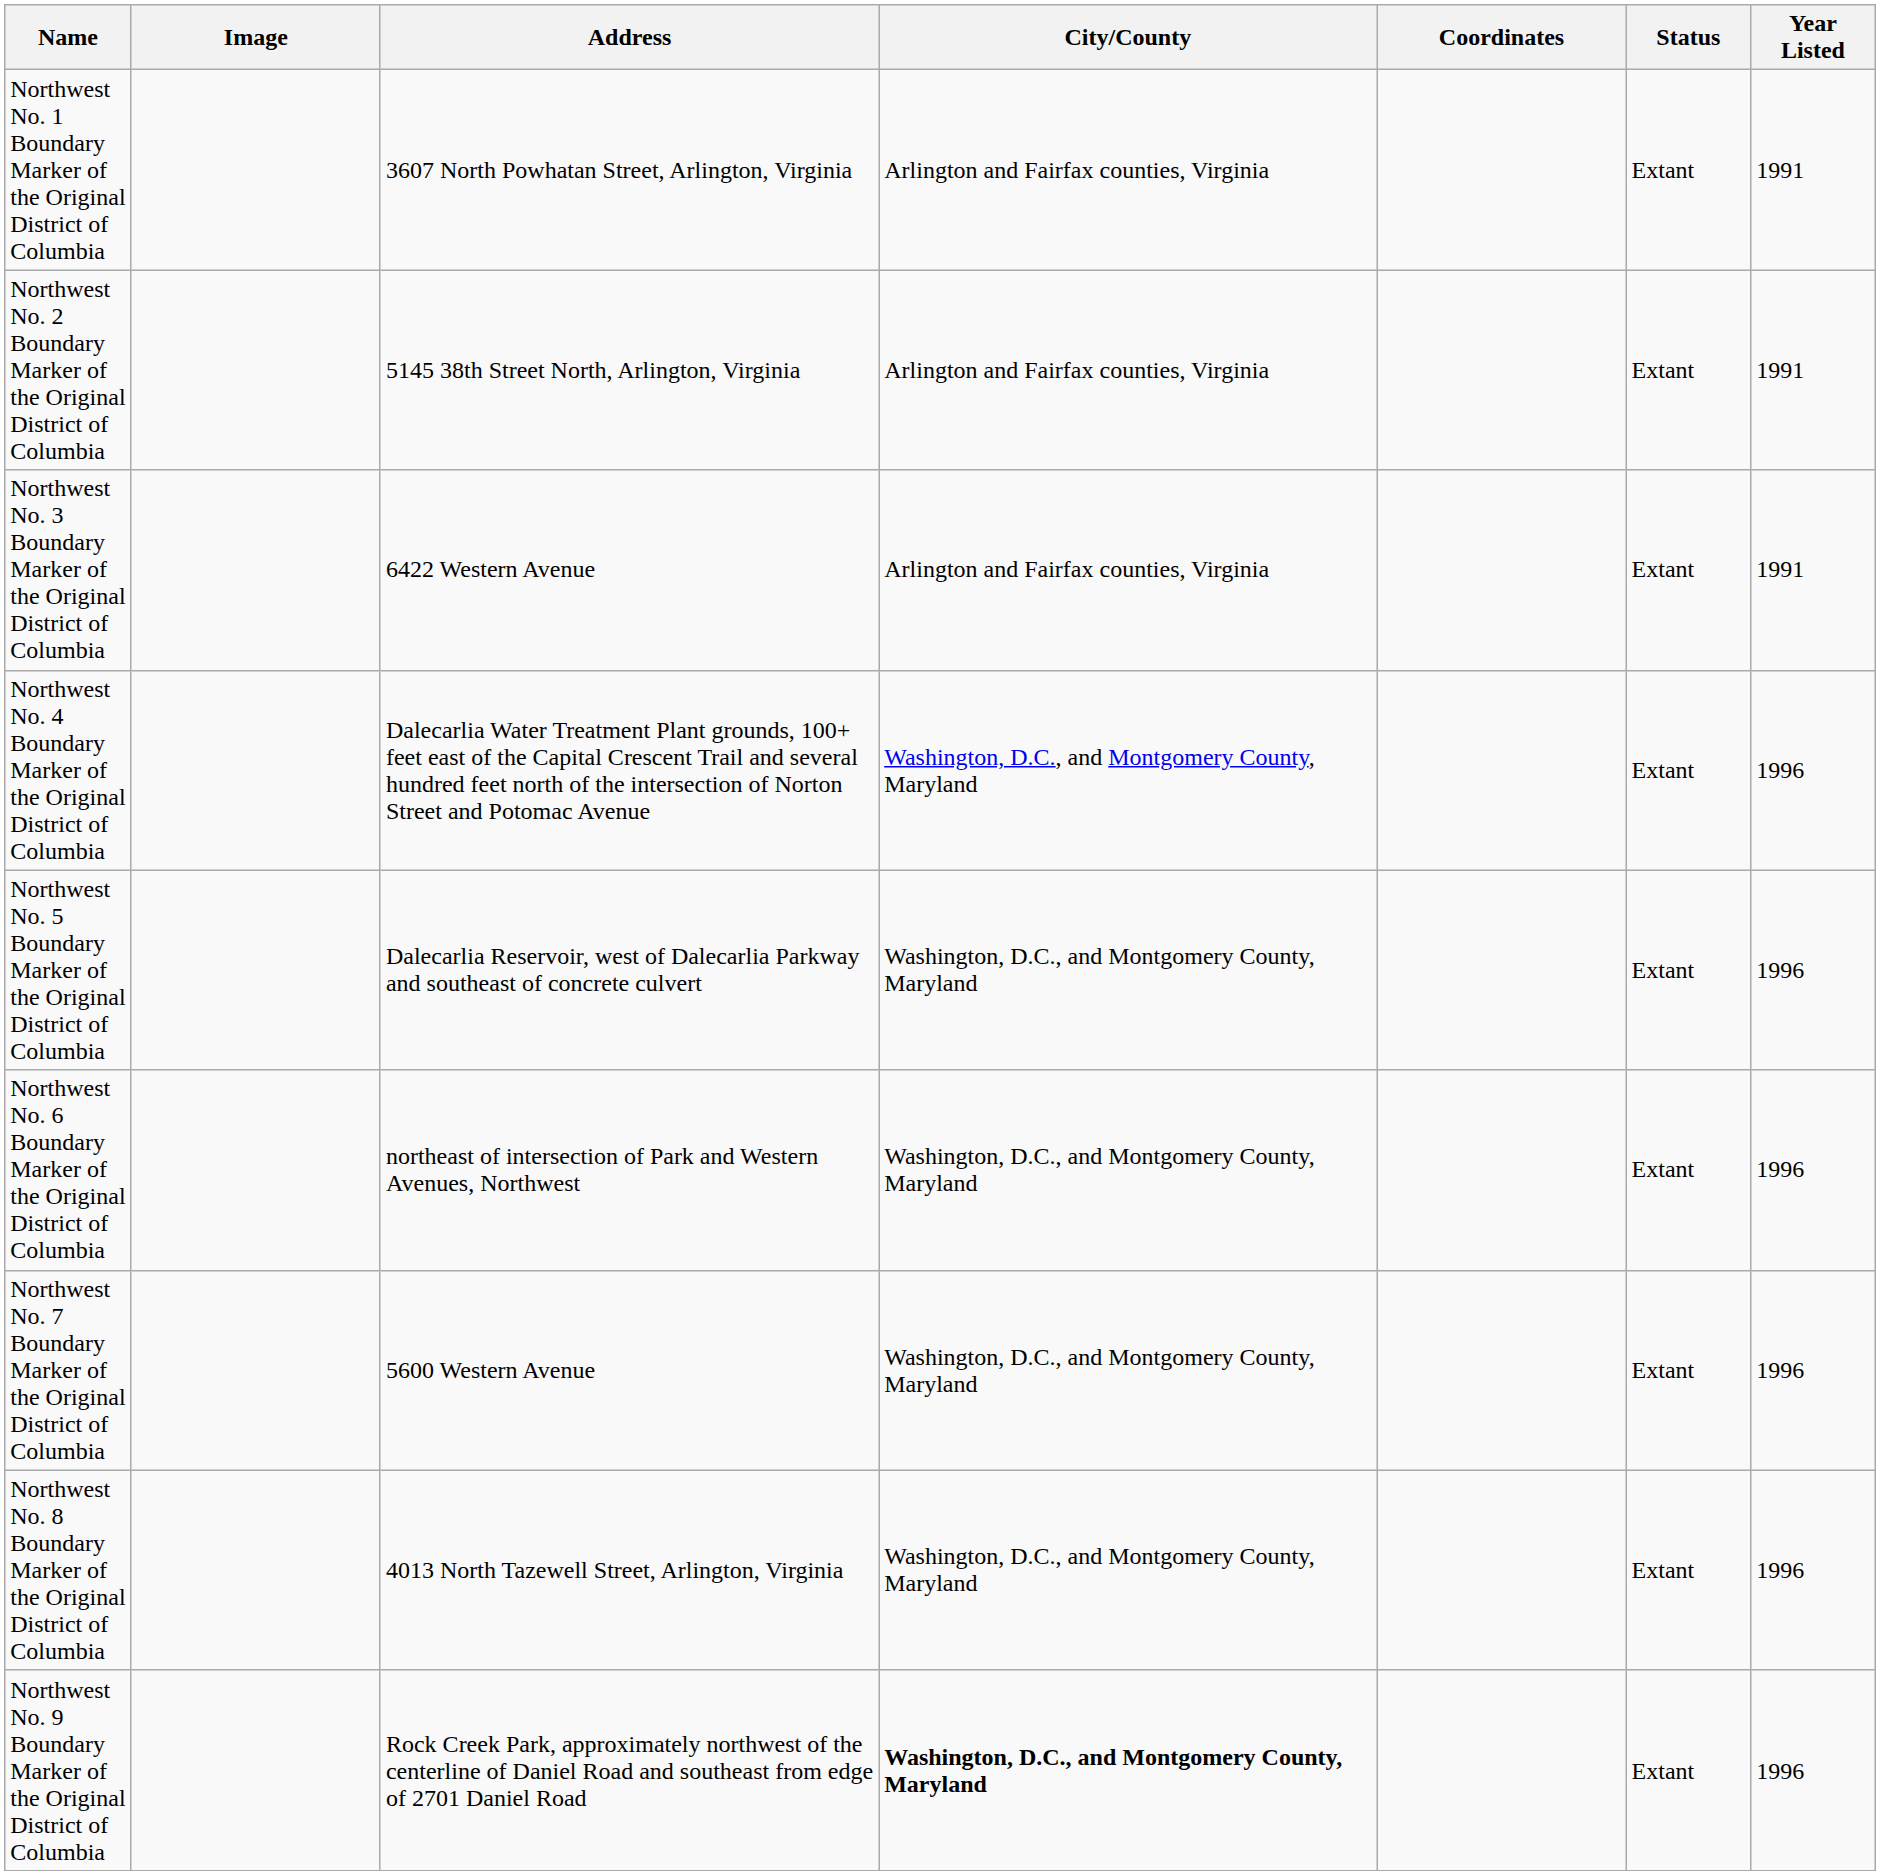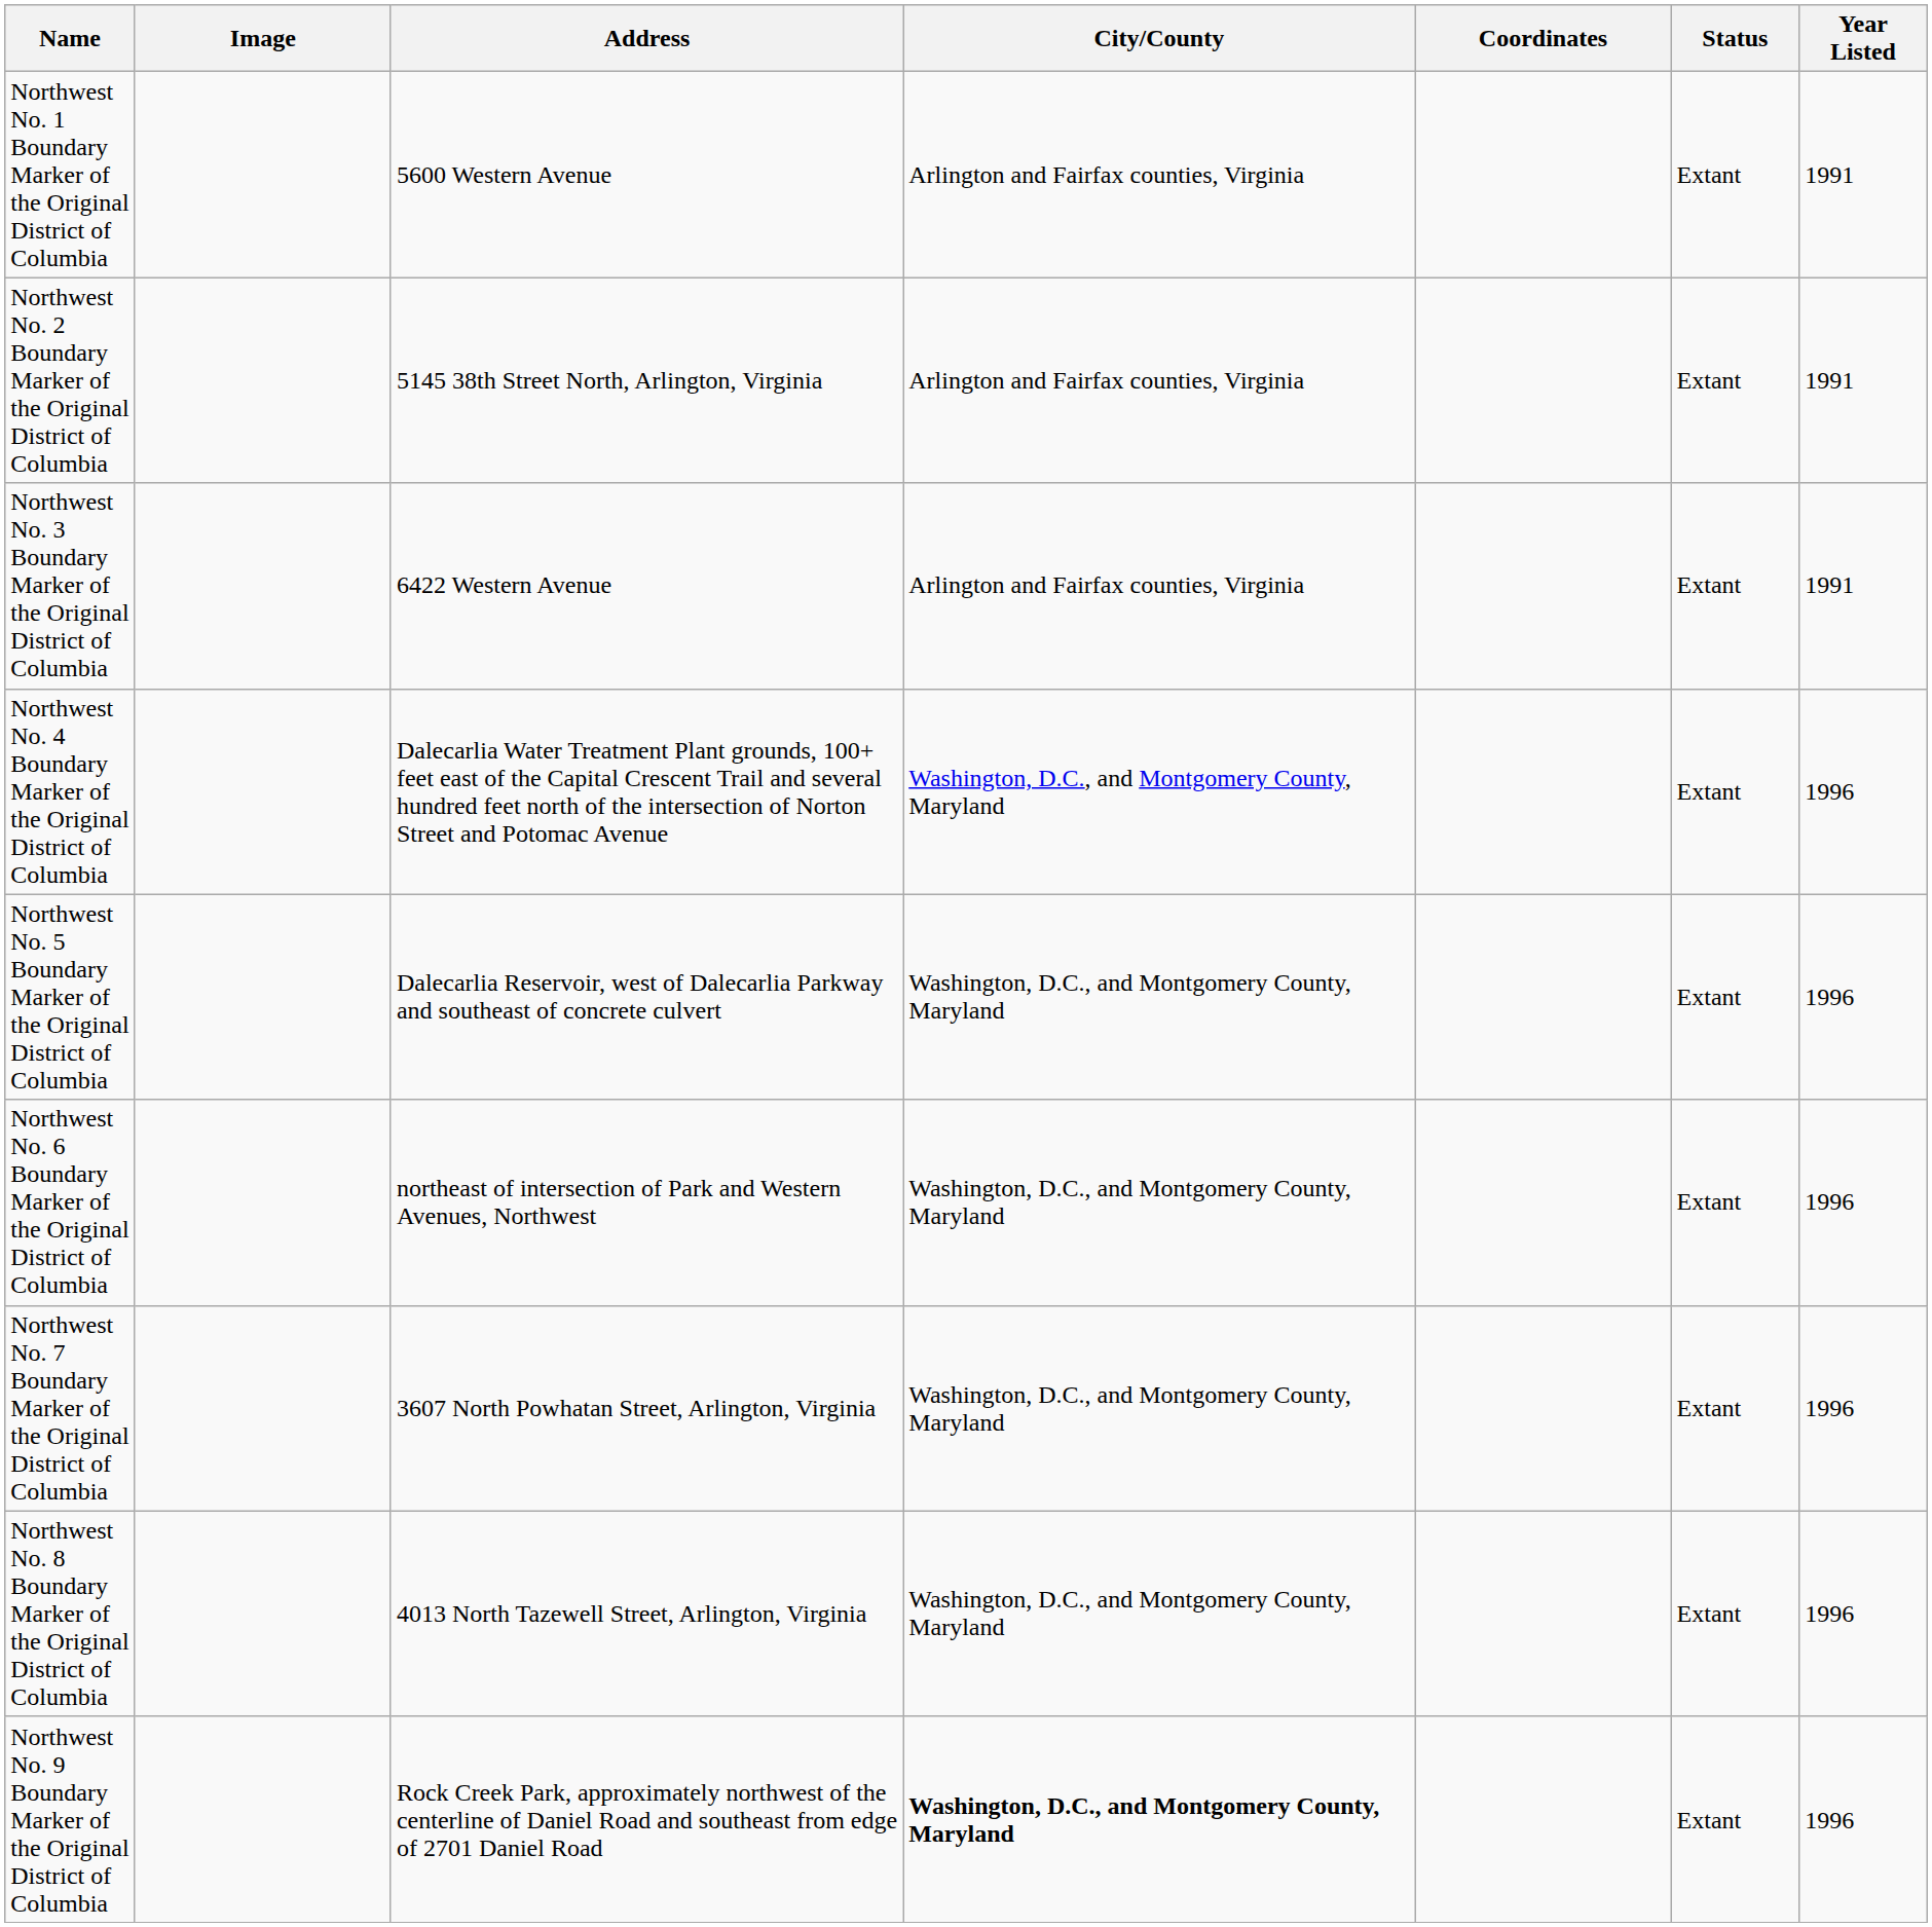row 2 | Address: 3607 North Powhatan Street, Arlington, Virginia -> 5600 Western Avenue
row 8 | Address: 5600 Western Avenue -> 3607 North Powhatan Street, Arlington, Virginia
